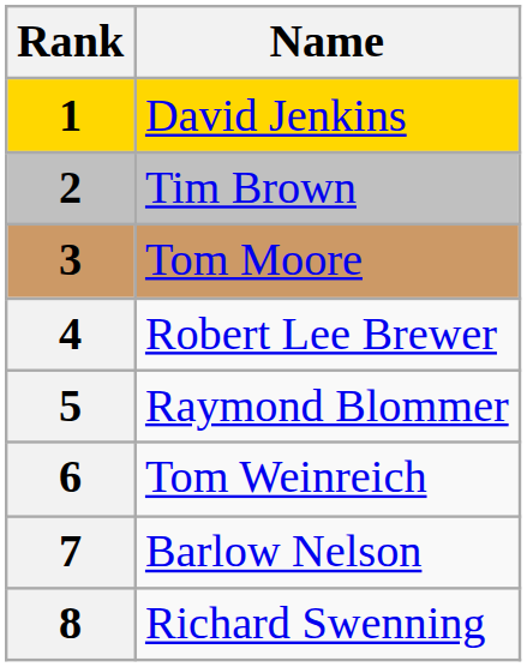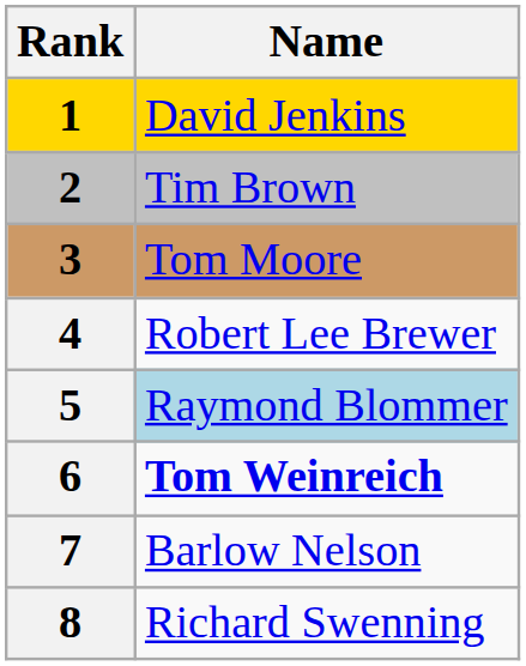Raymond Blommer | Name: no background -> lightblue background
Tom Weinreich | Name: normal -> bold
